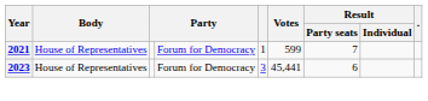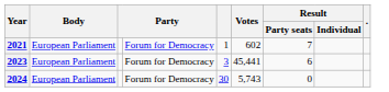2021 | Body: House of Representatives -> European Parliament
2021 | Votes: 599 -> 602
2023 | Body: House of Representatives -> European Parliament
+ row: 2024 | European Parliament | Forum for Democracy | 30 | 5,743 | 0
